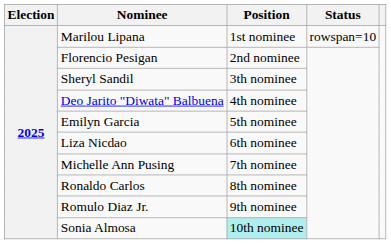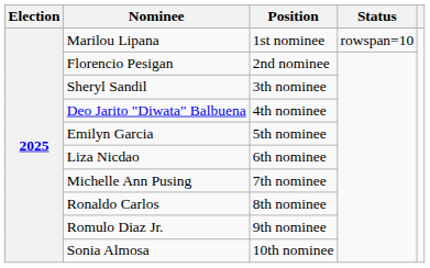Sonia Almosa | Position: paleturquoise background -> no background
